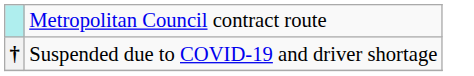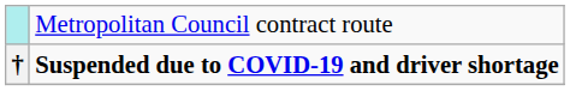† | column 2: normal -> bold
